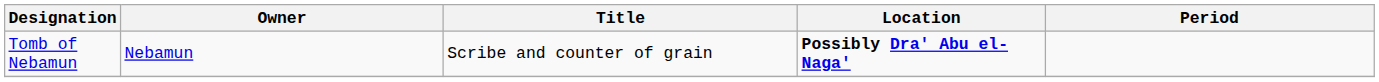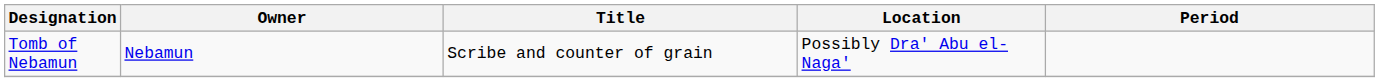Tomb of Nebamun | Location: bold -> normal
